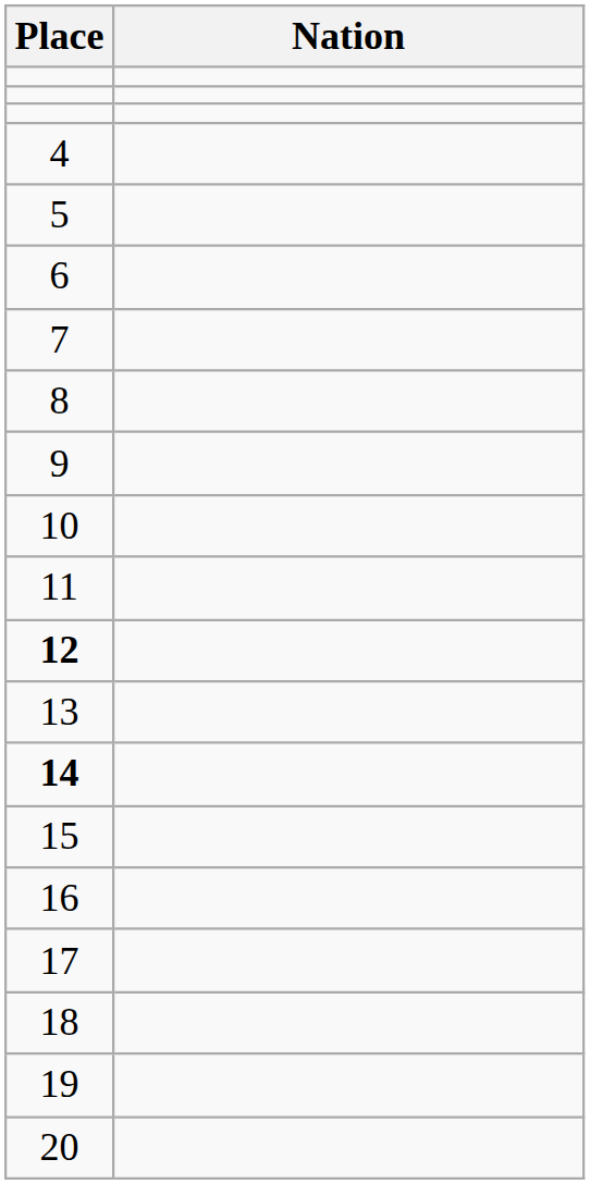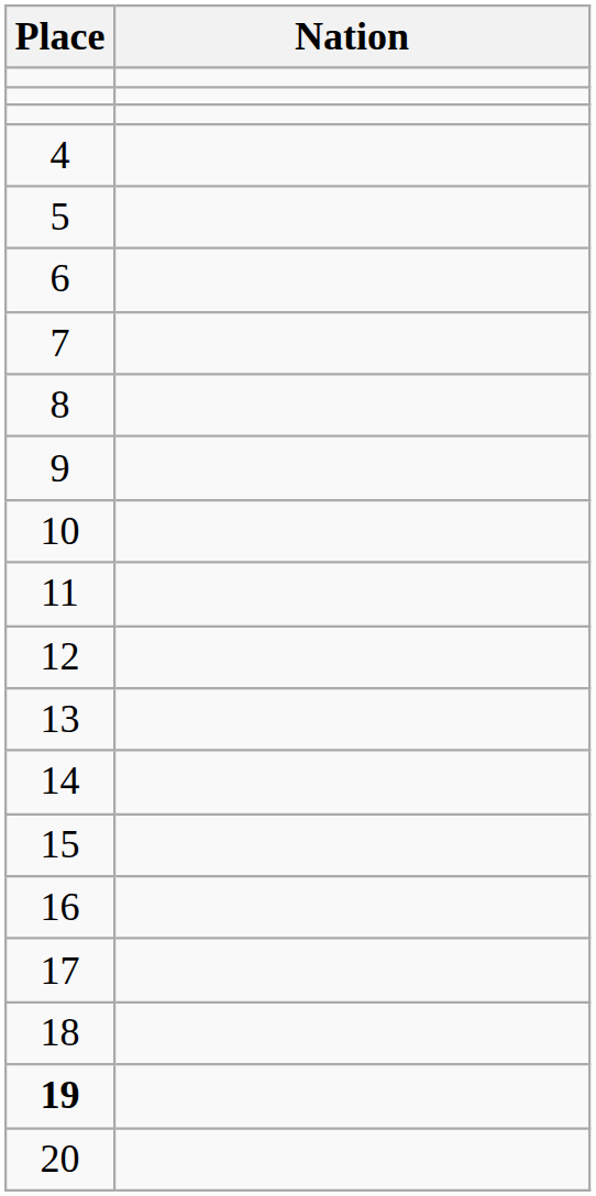row 13 | Place: bold -> normal
row 15 | Place: bold -> normal
row 20 | Place: normal -> bold
